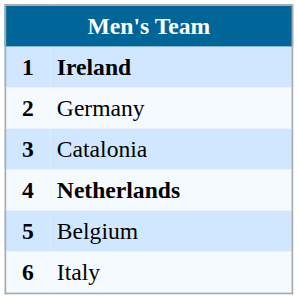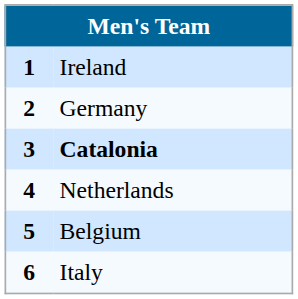Ireland | column 2: bold -> normal
Catalonia | column 2: normal -> bold
Netherlands | column 2: bold -> normal
